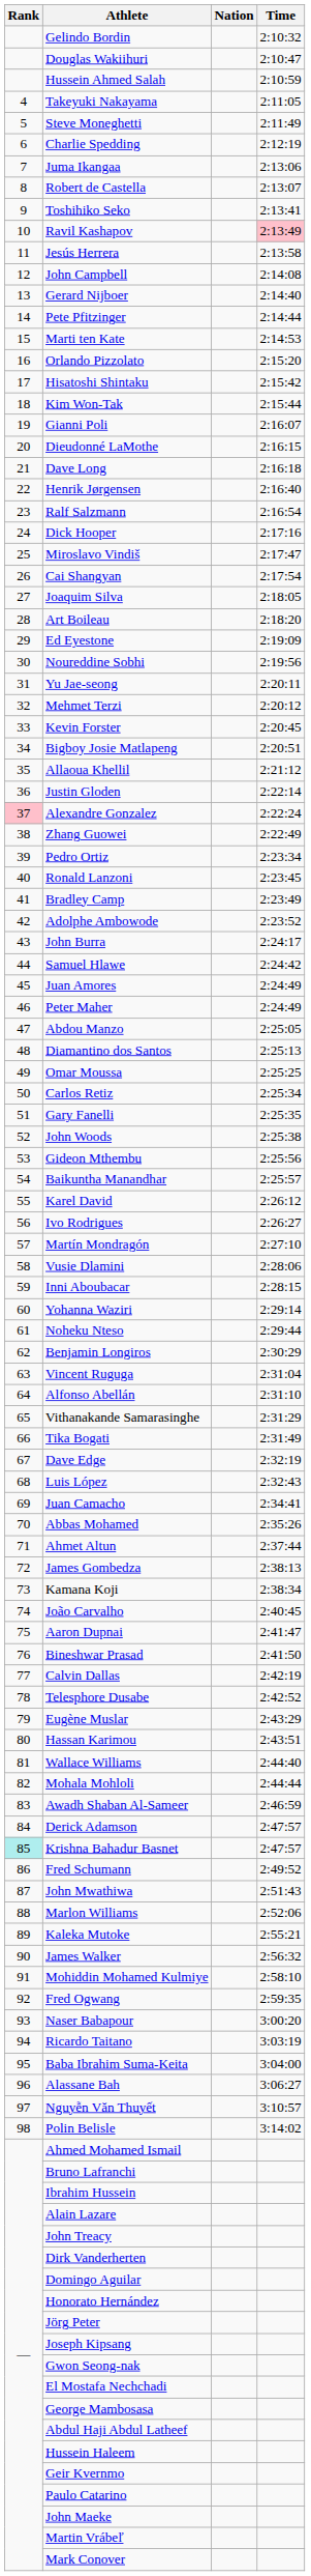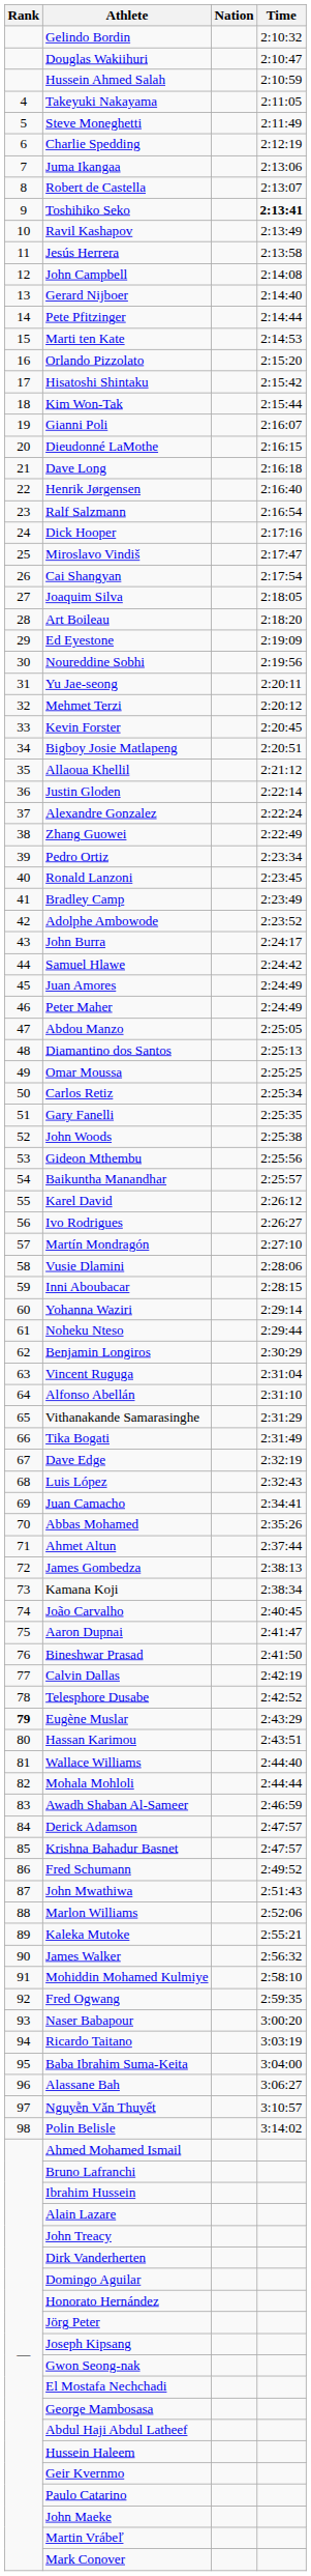Toshihiko Seko | Time: normal -> bold
Ravil Kashapov | Time: pink background -> no background
Alexandre Gonzalez | Rank: pink background -> no background
Eugène Muslar | Rank: normal -> bold
Krishna Bahadur Basnet | Rank: paleturquoise background -> no background
